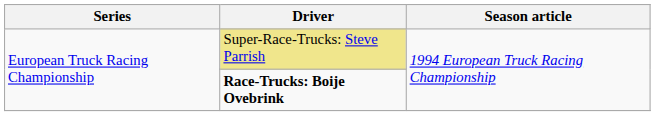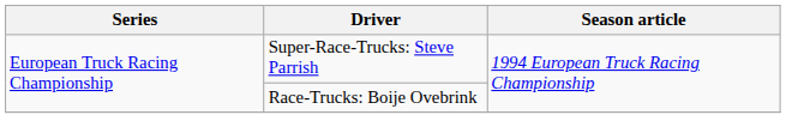Super-Race-Trucks: Steve Parrish | Driver: khaki background -> no background
Race-Trucks: Boije Ovebrink | Driver: bold -> normal
